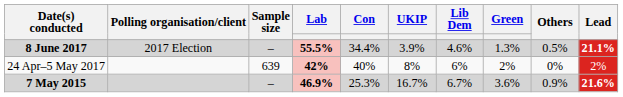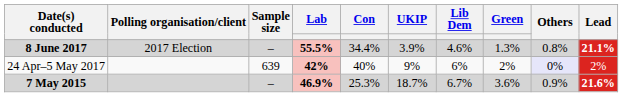8 June 2017 | Others: 0.5% -> 0.8%
24 Apr–5 May 2017 | UKIP: 8% -> 9%
24 Apr–5 May 2017 | Others: no background -> lavender background
7 May 2015 | UKIP: 16.7% -> 18.7%
